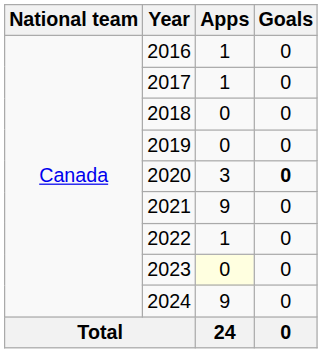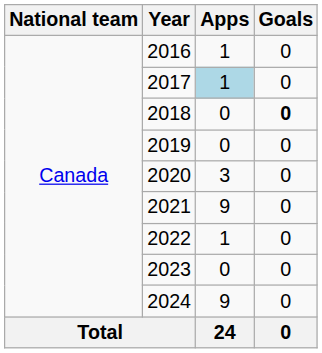2017 | Apps: no background -> lightblue background
2018 | Goals: normal -> bold
2020 | Goals: bold -> normal
2023 | Apps: lightyellow background -> no background
